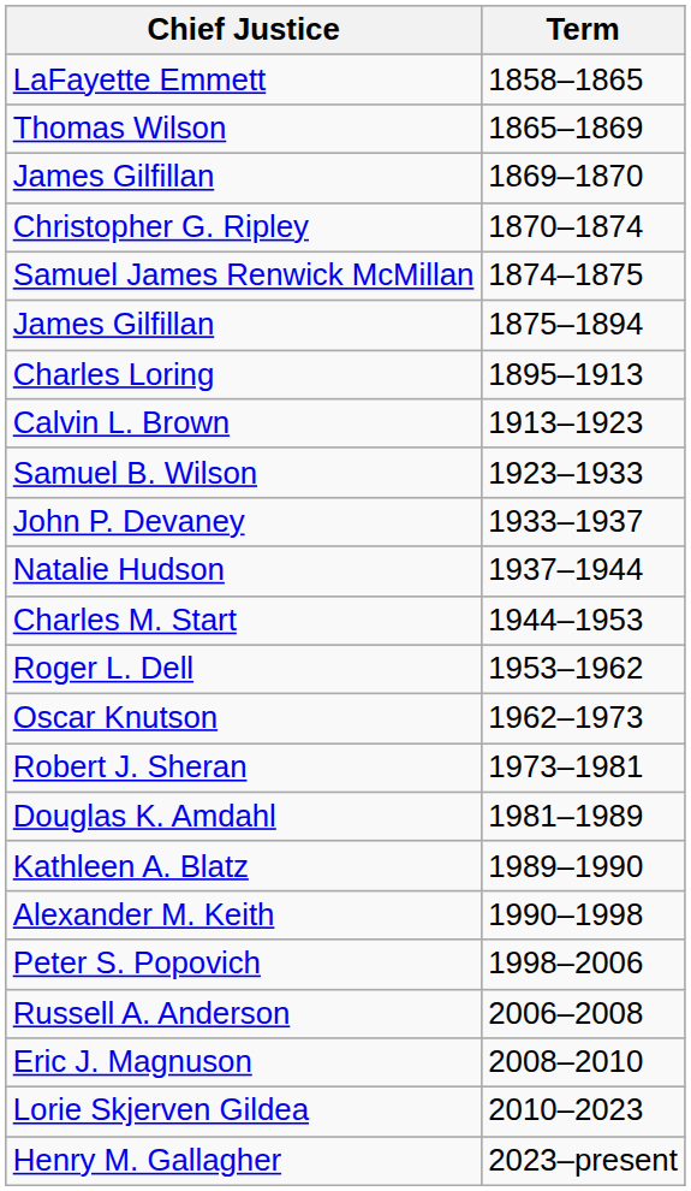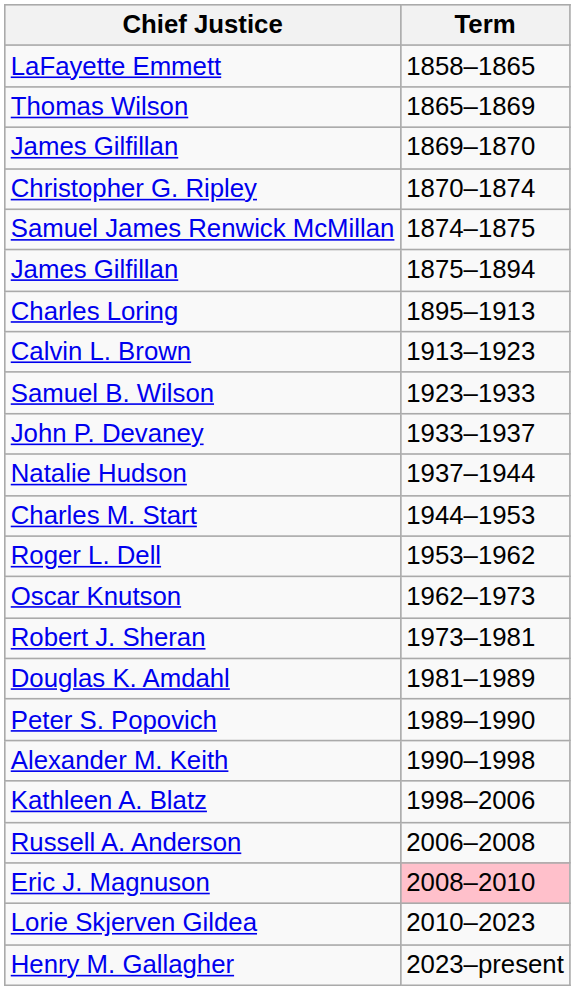row 18 | Chief Justice: Kathleen A. Blatz -> Peter S. Popovich
row 20 | Chief Justice: Peter S. Popovich -> Kathleen A. Blatz
row 22 | Term: no background -> pink background
